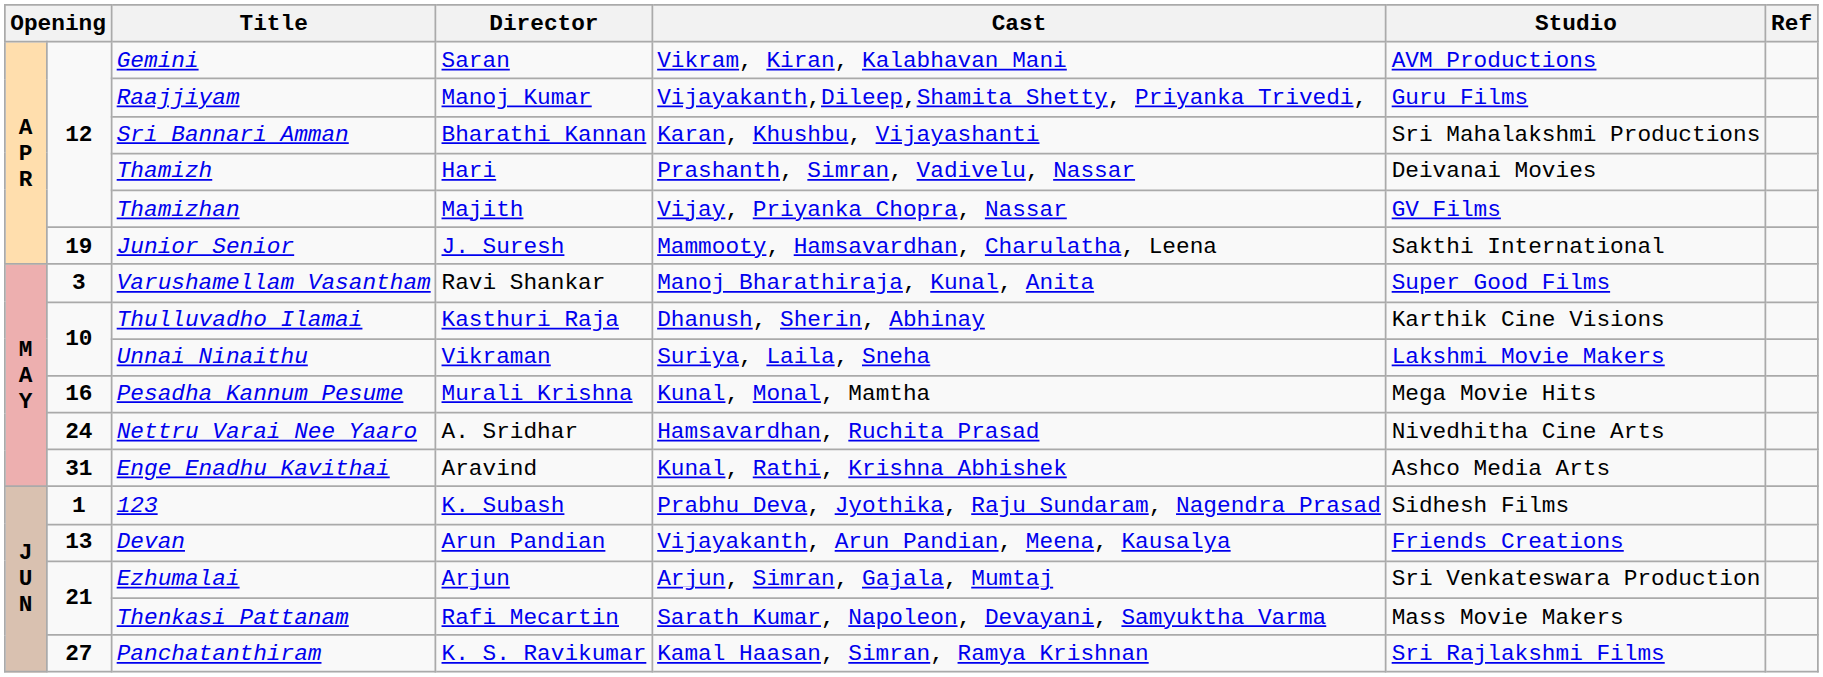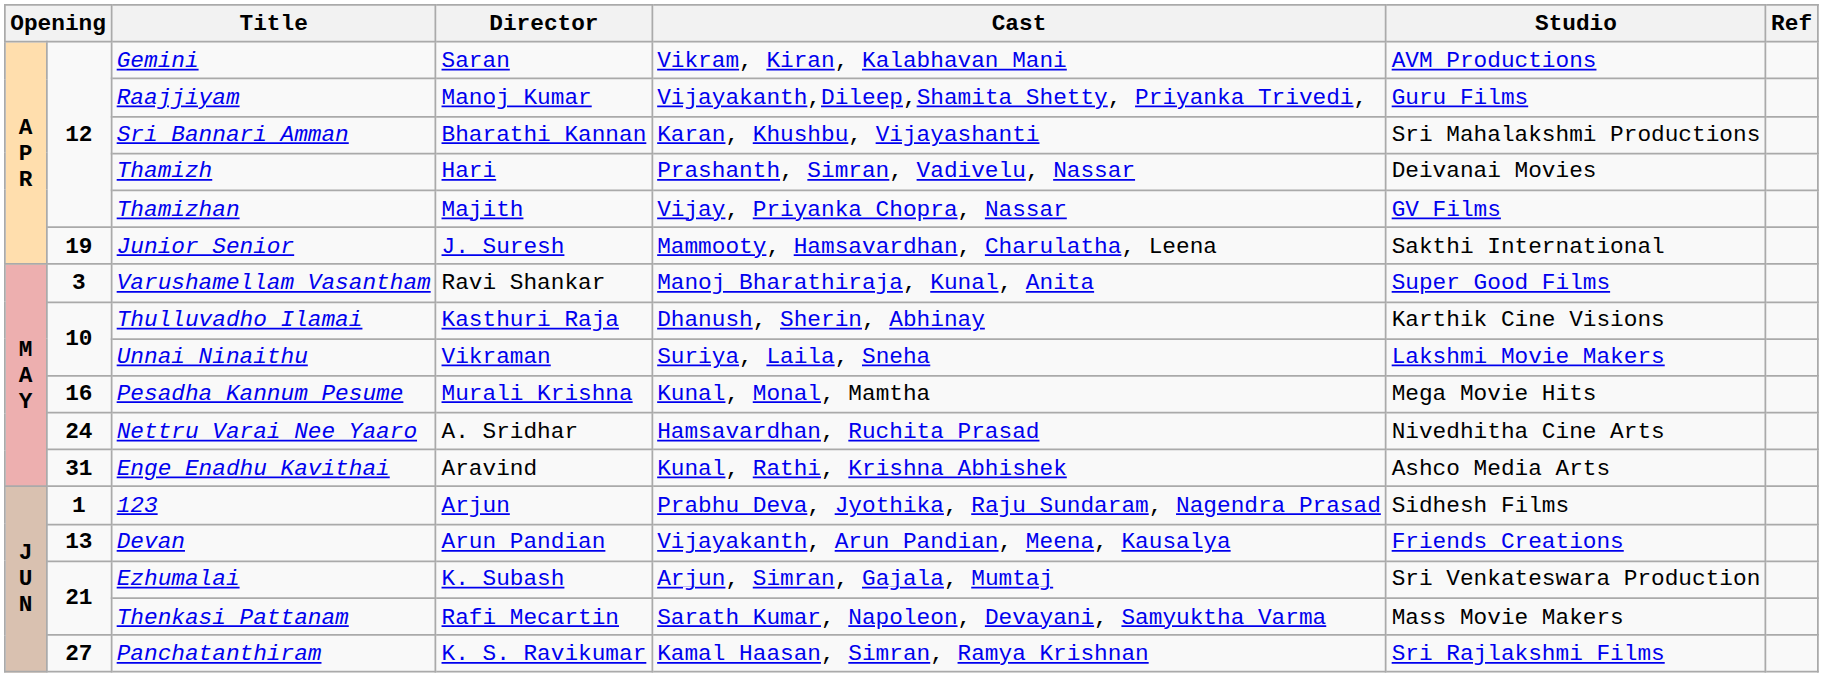123 | Director: K. Subash -> Arjun
Ezhumalai | Director: Arjun -> K. Subash
